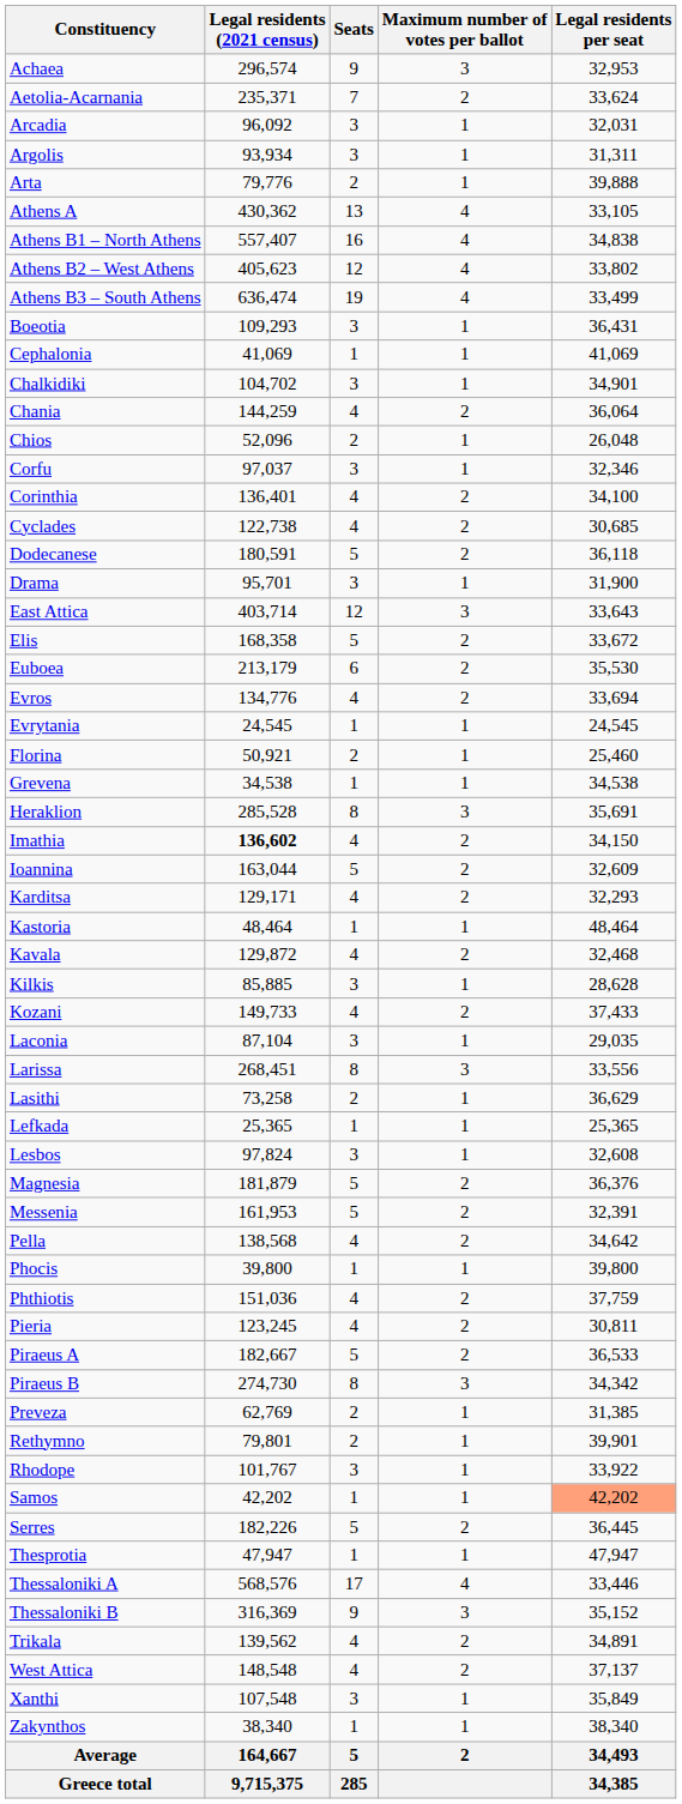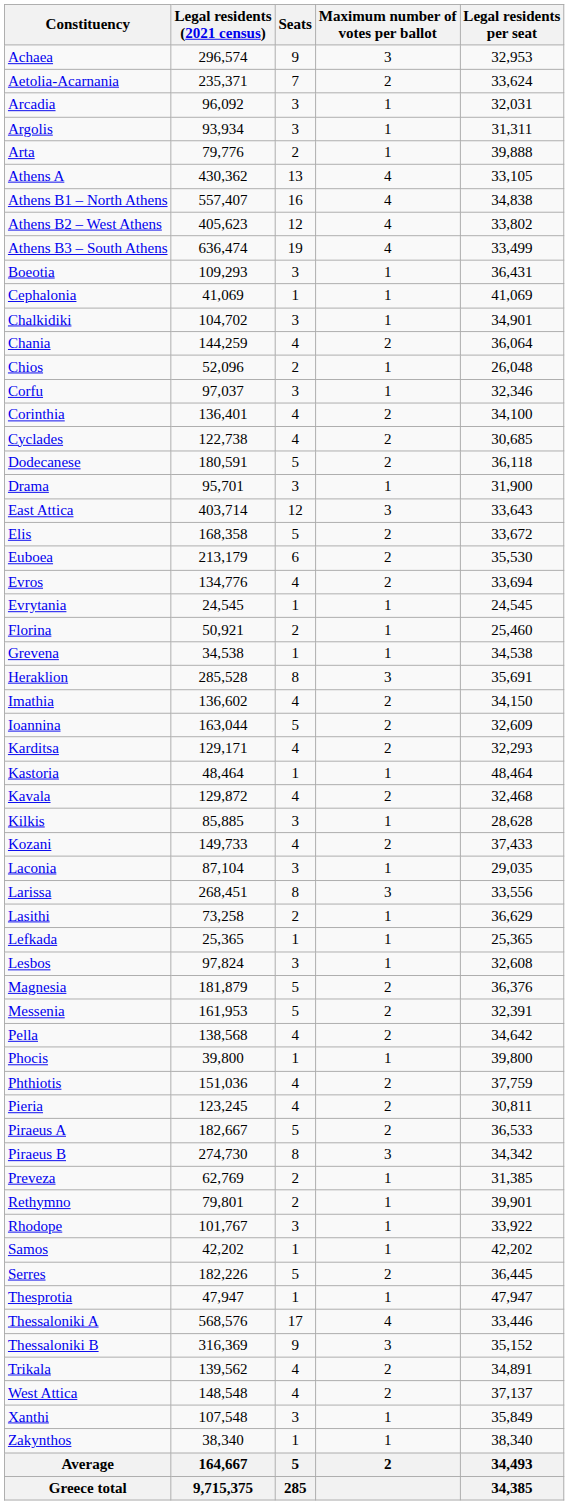Imathia | Legal residents (2021 census): bold -> normal
Samos | Legal residents per seat: lightsalmon background -> no background
